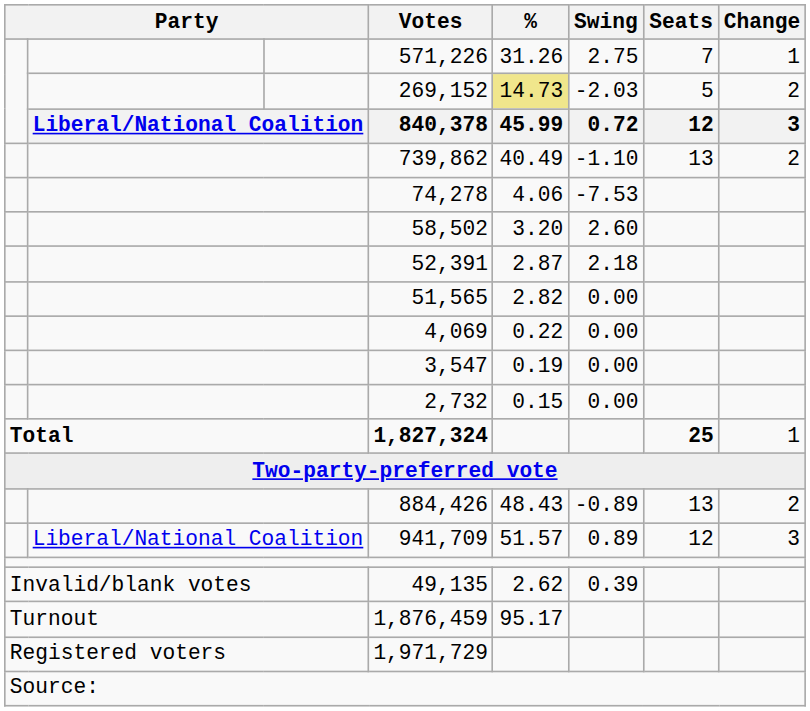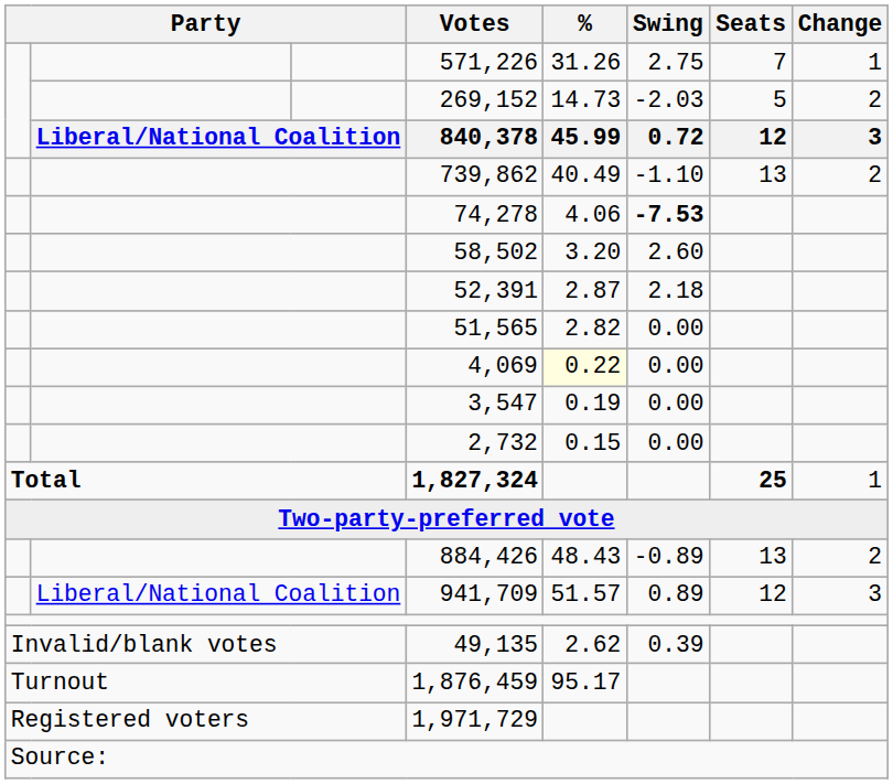269,152 | %: khaki background -> no background
74,278 | Swing: normal -> bold
4,069 | %: no background -> lightyellow background
